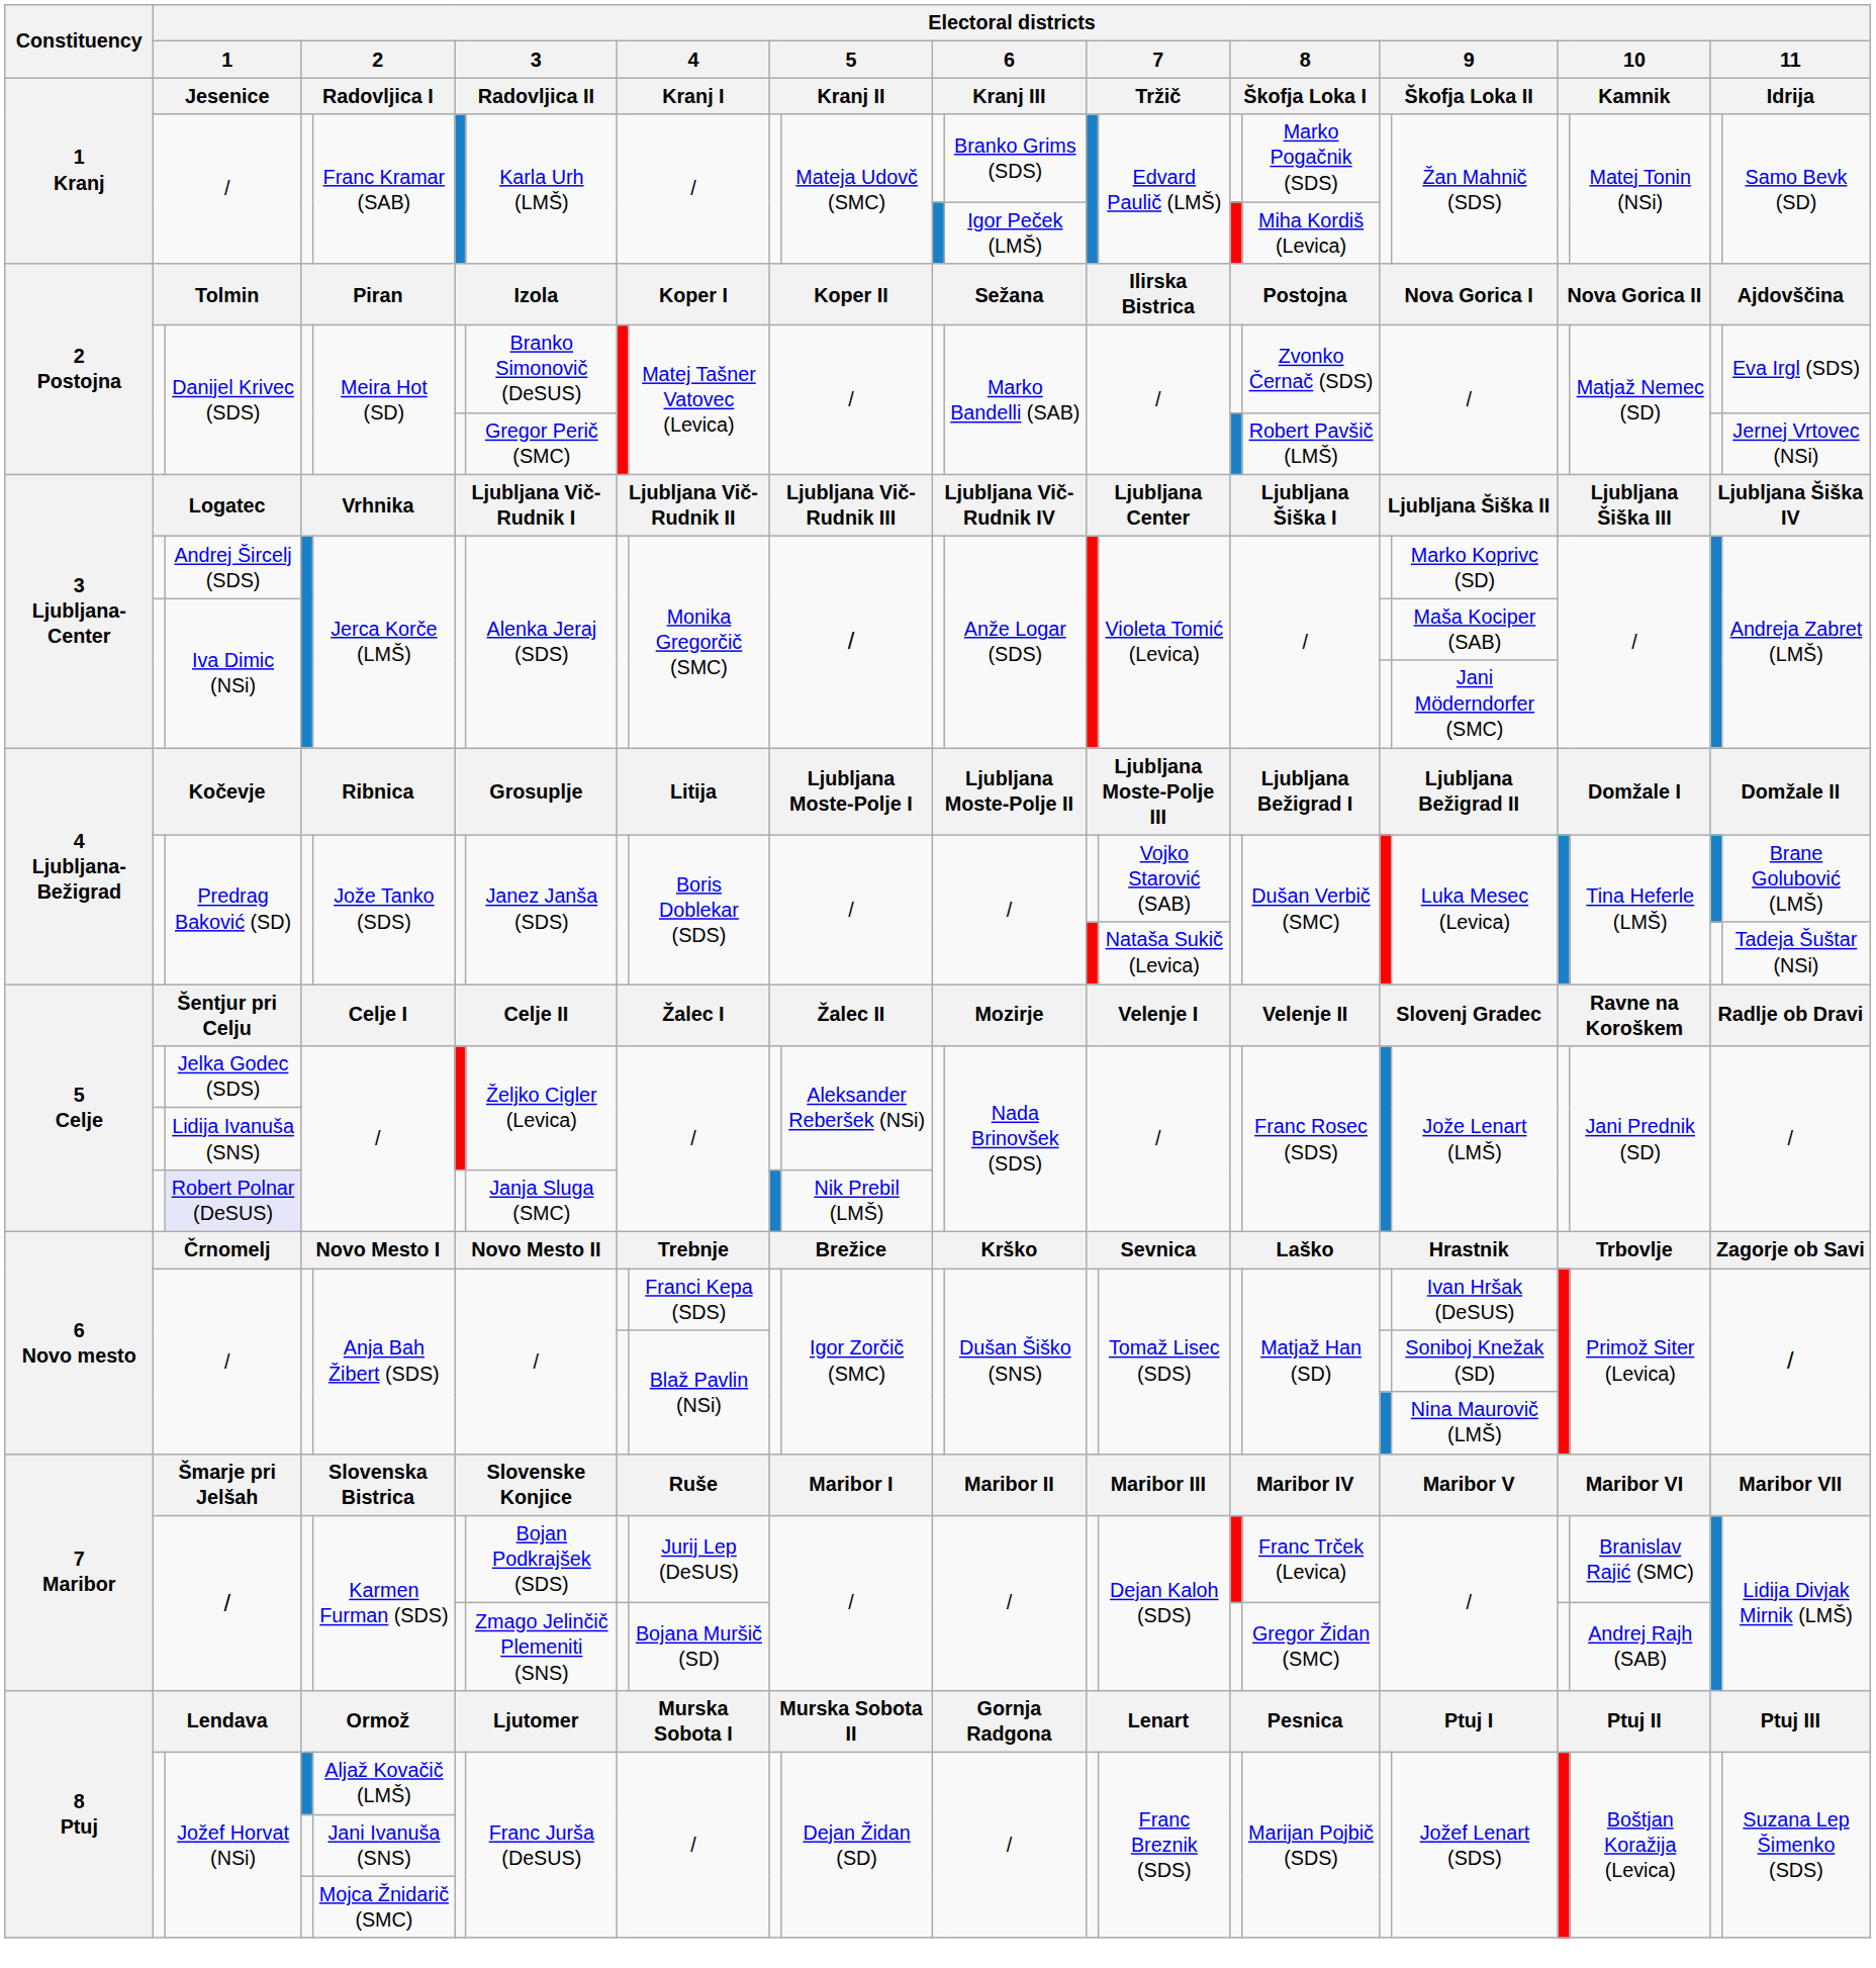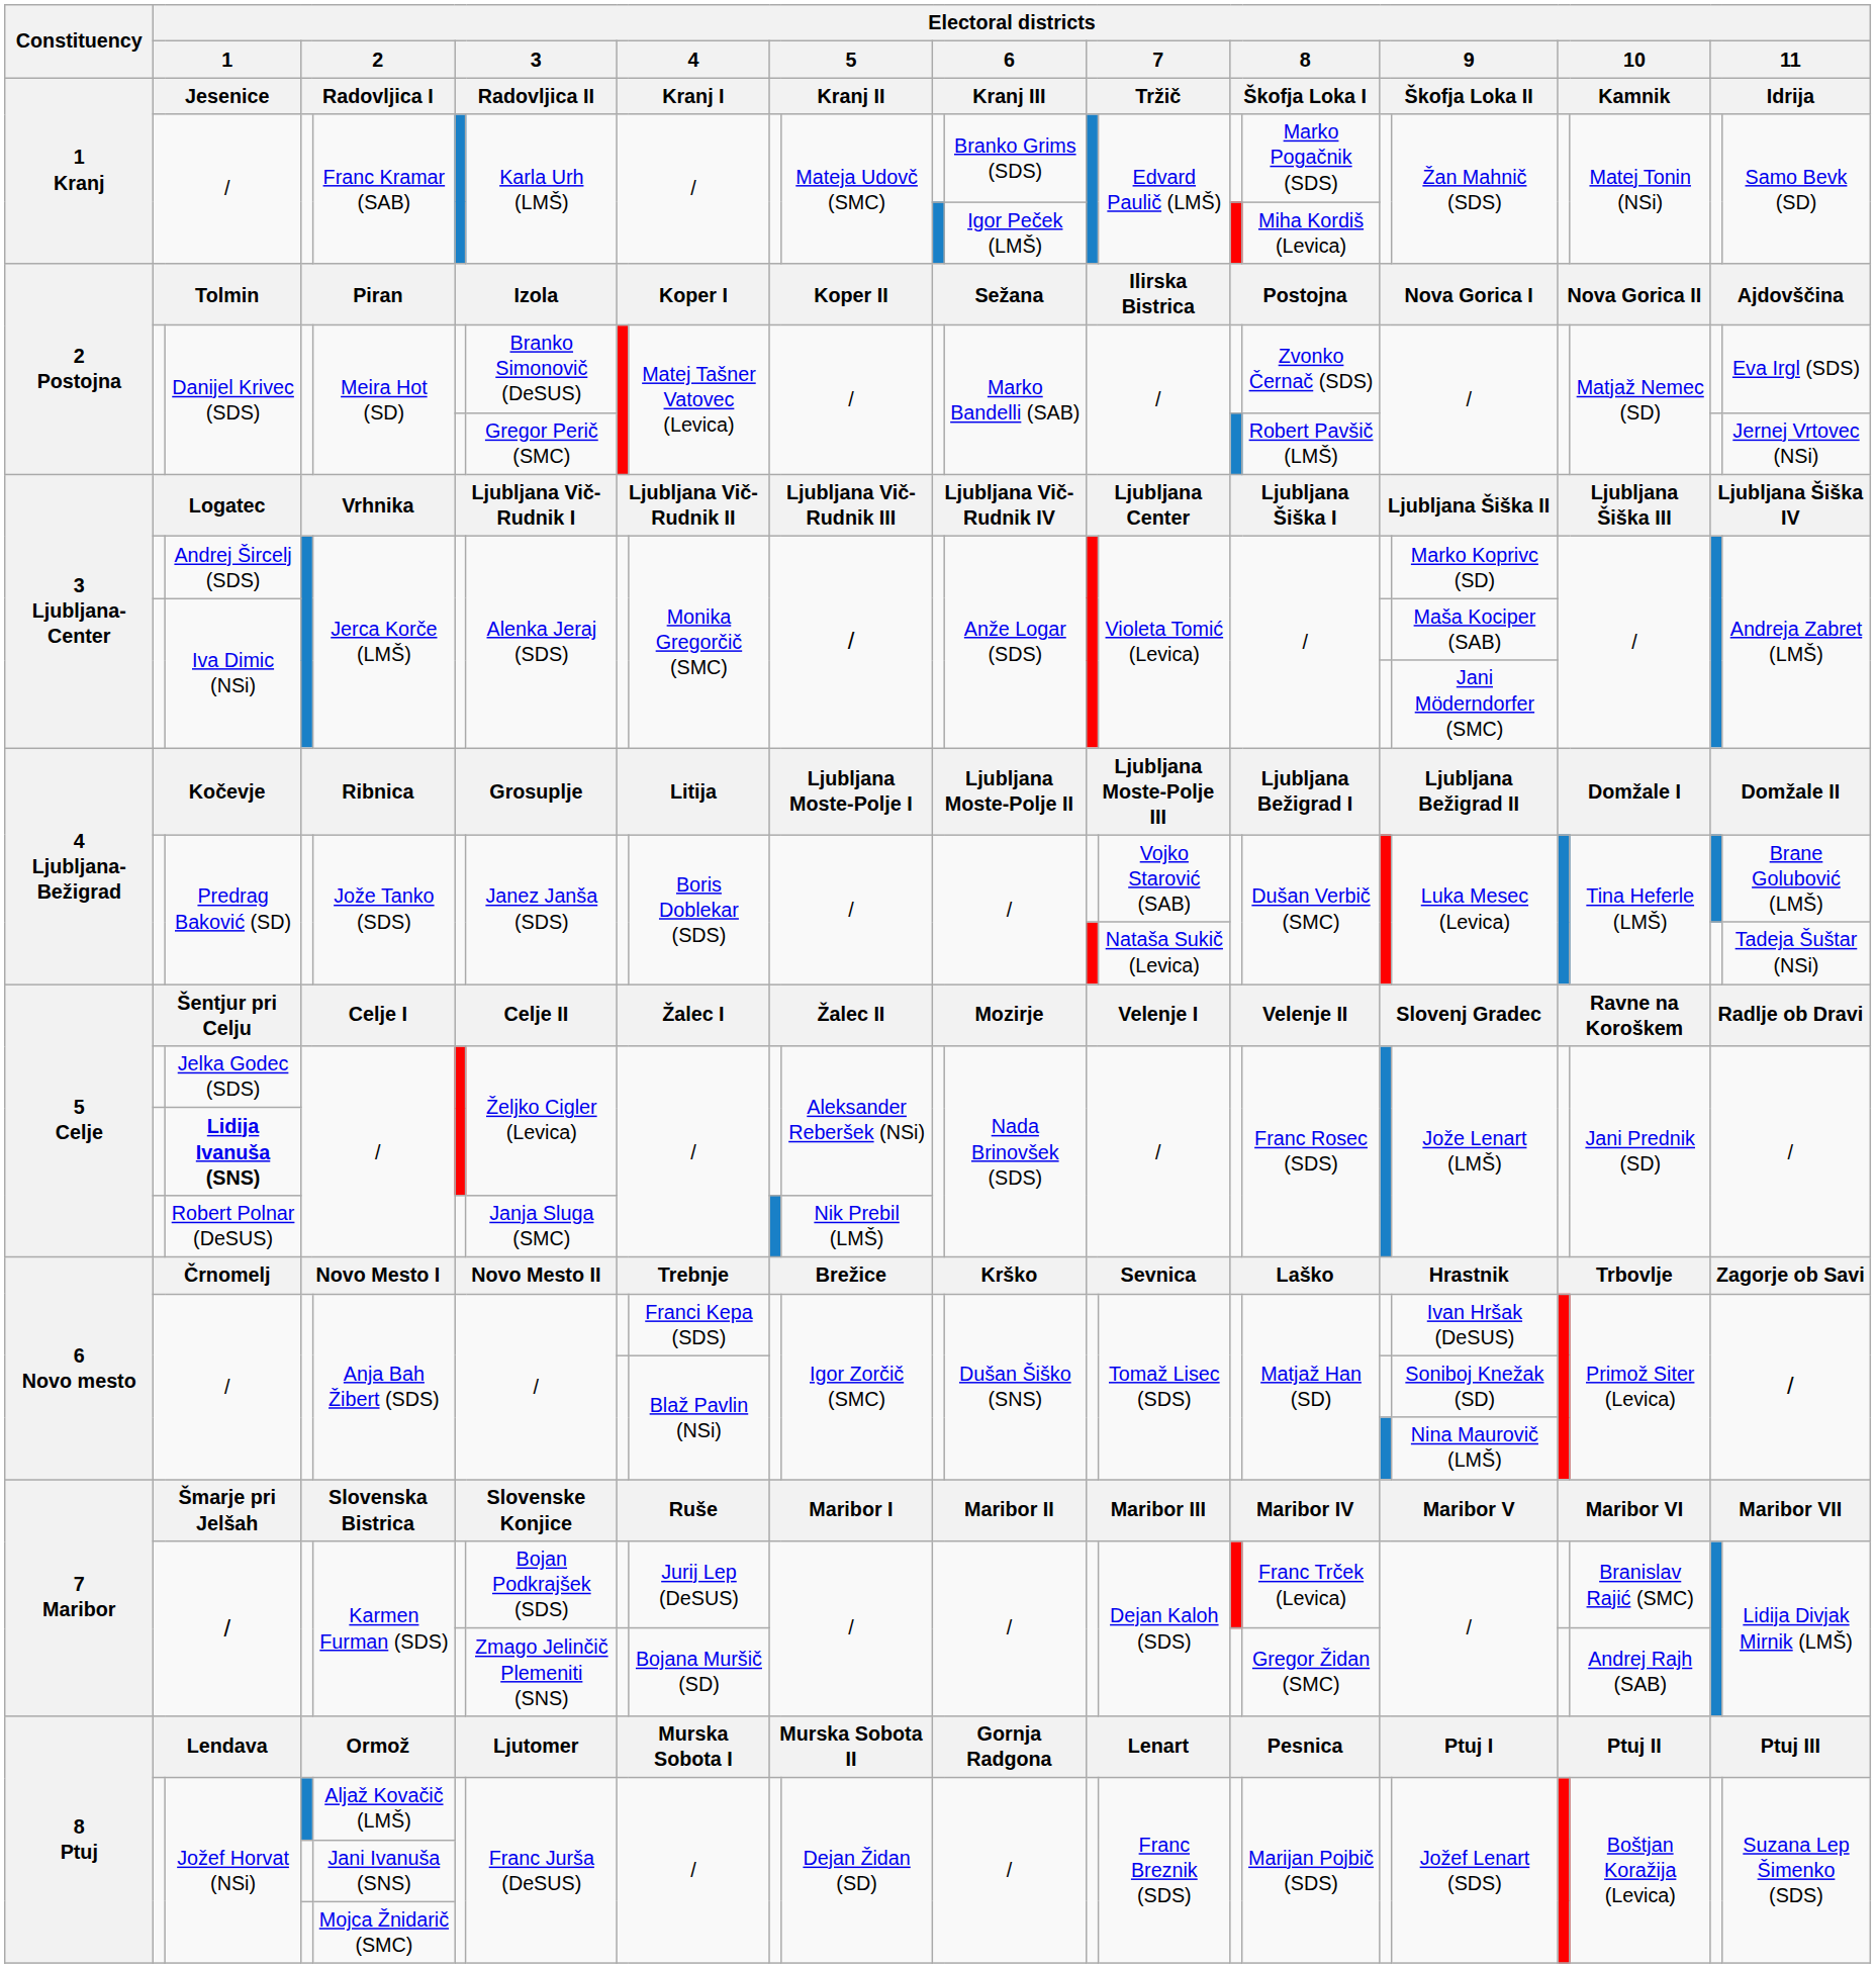Lidija Ivanuša (SNS) | column 3: normal -> bold
Robert Polnar (DeSUS) | column 3: lavender background -> no background
